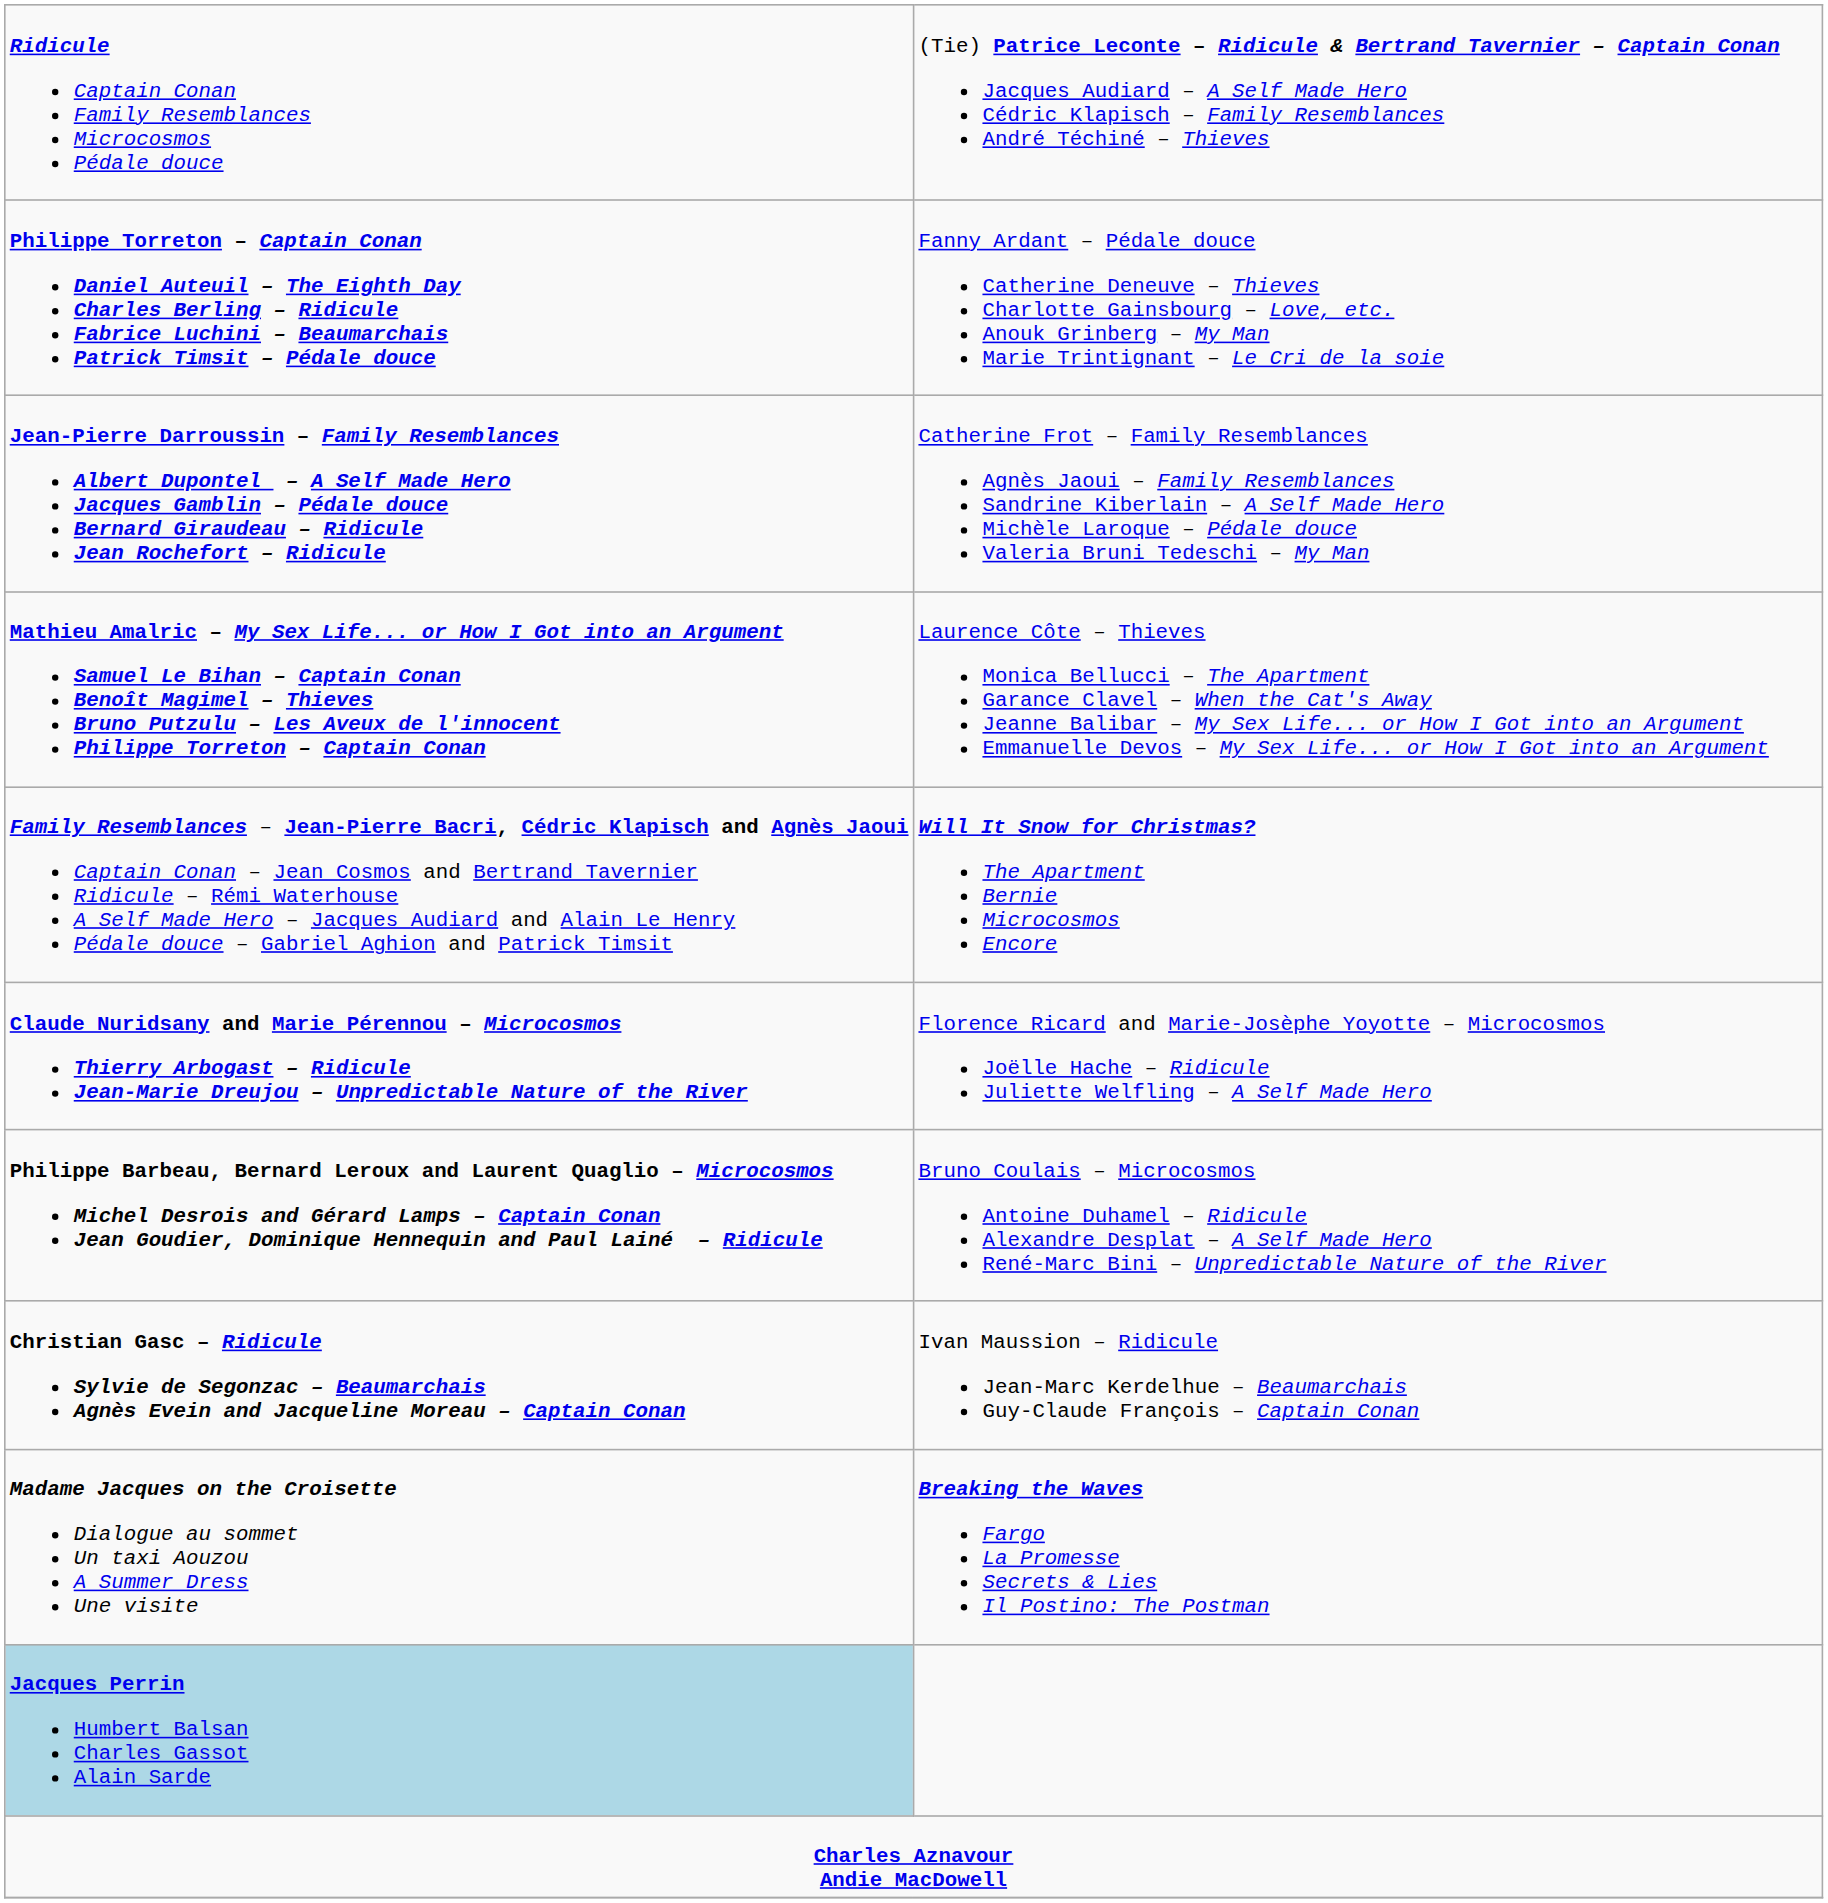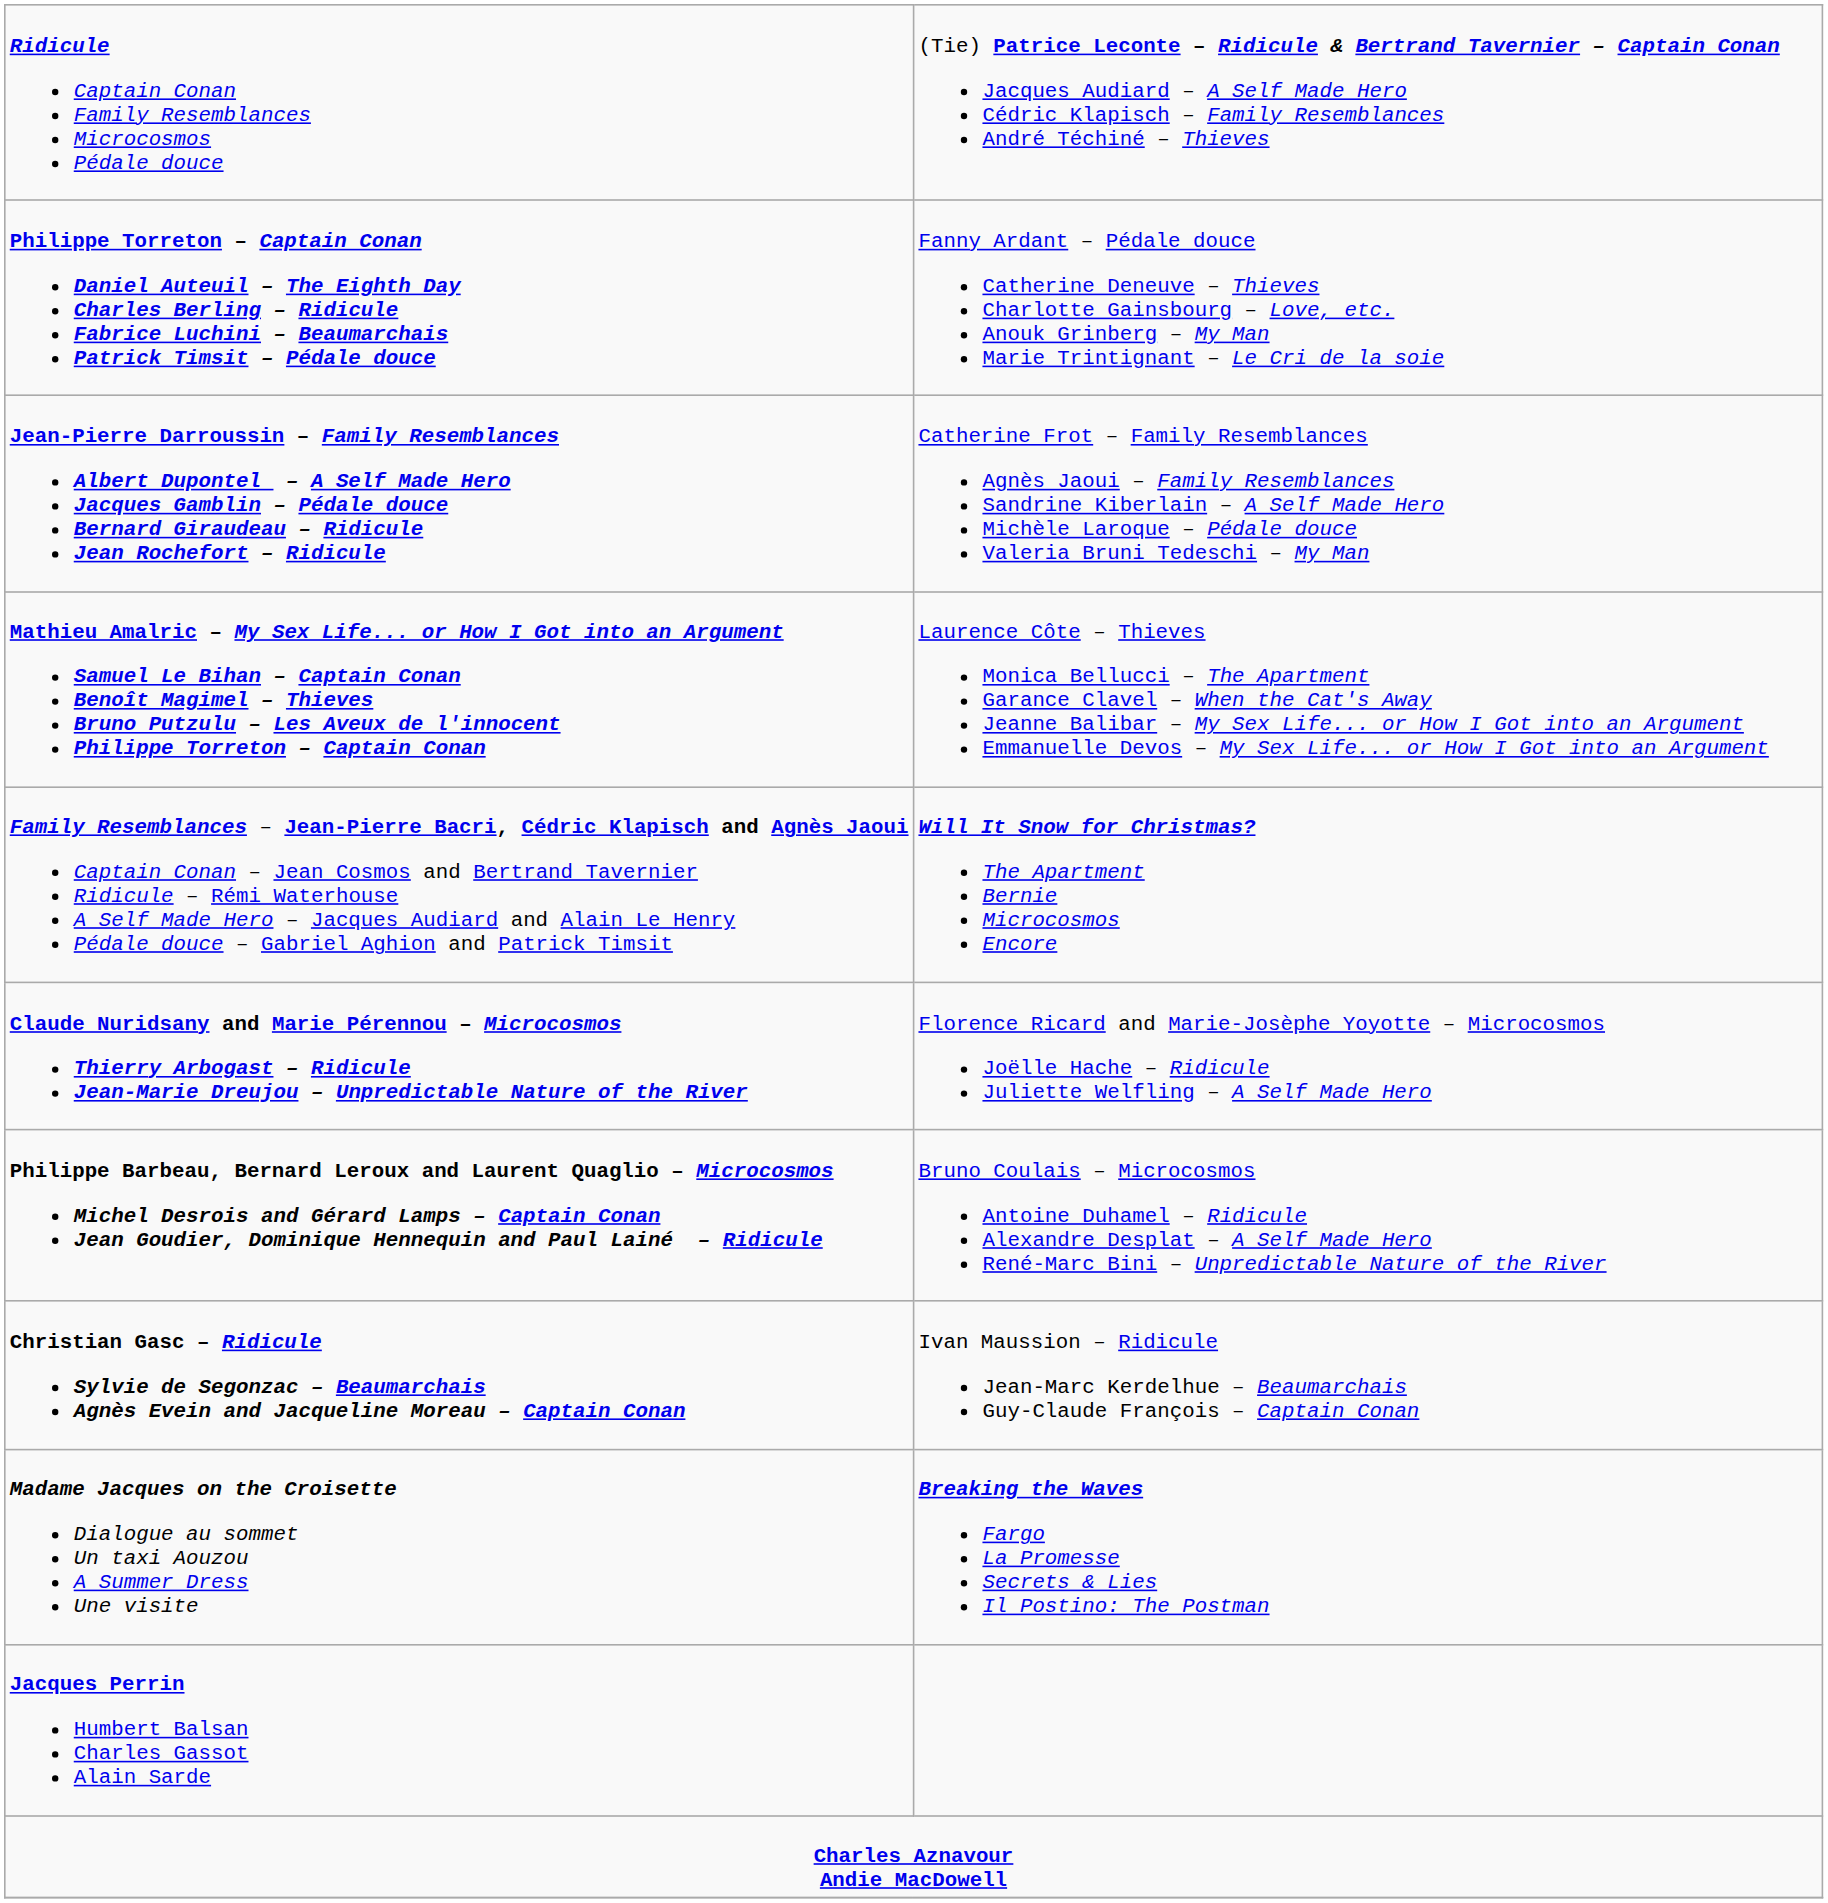Jacques Perrin Humbert Balsan Charles Gassot Alain Sarde | column 1: lightblue background -> no background
